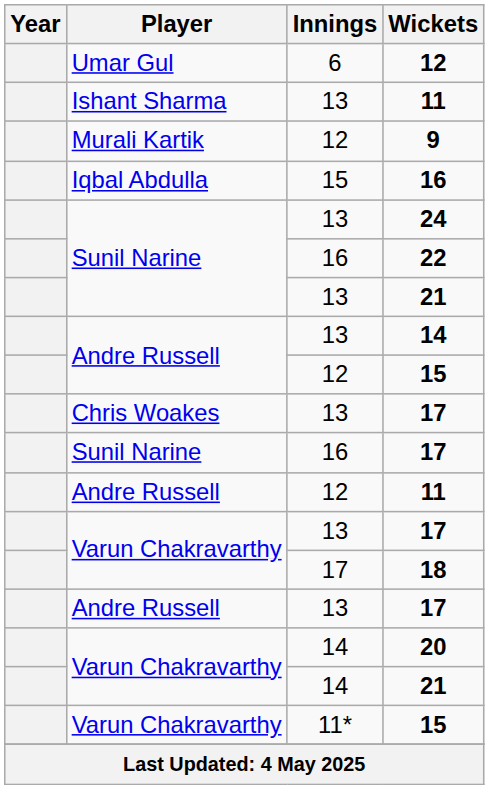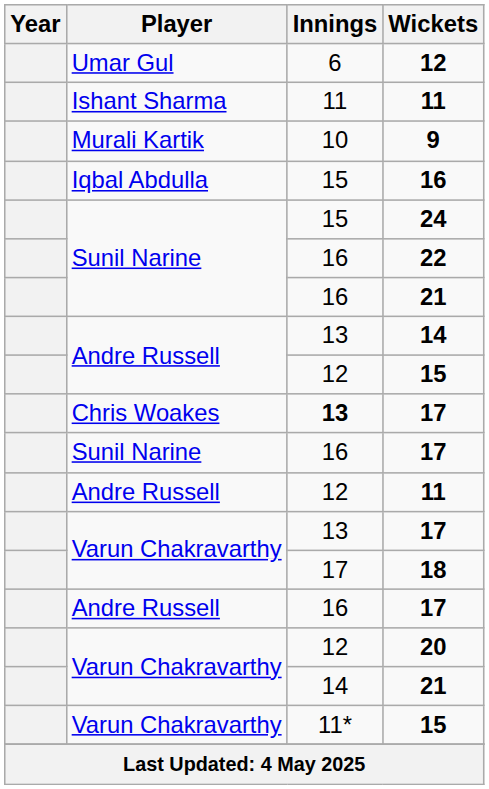Ishant Sharma / 11 | Innings: 13 -> 11
9 | Innings: 12 -> 10
24 | Innings: 13 -> 15
Sunil Narine / 21 | Innings: 13 -> 16
Chris Woakes / 17 | Innings: normal -> bold
Andre Russell / 17 | Innings: 13 -> 16
20 | Innings: 14 -> 12
